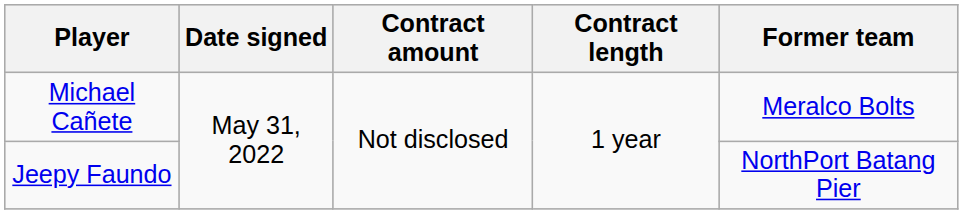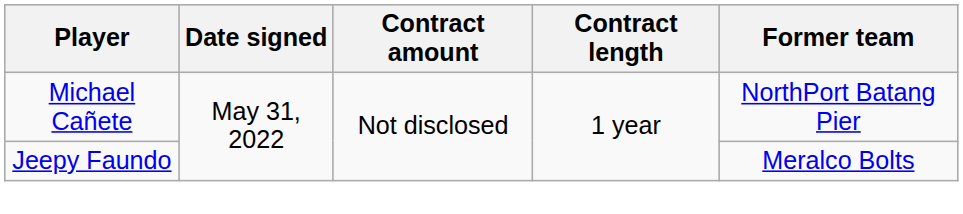Michael Cañete | Former team: Meralco Bolts -> NorthPort Batang Pier
Jeepy Faundo | Former team: NorthPort Batang Pier -> Meralco Bolts
